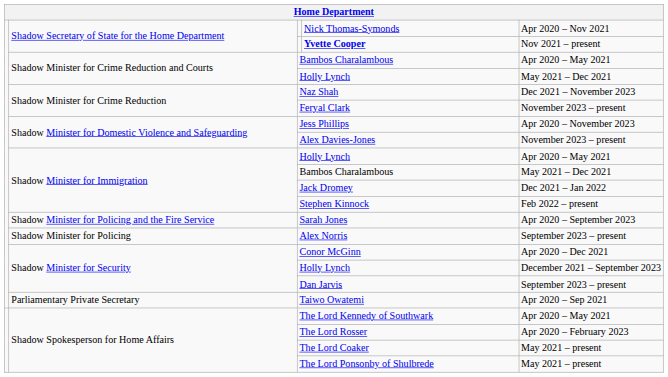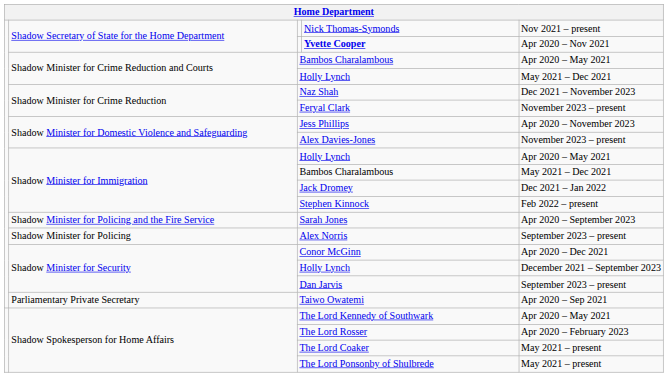Nick Thomas-Symonds | column 5: Apr 2020 – Nov 2021 -> Nov 2021 – present
Yvette Cooper | column 5: Nov 2021 – present -> Apr 2020 – Nov 2021
